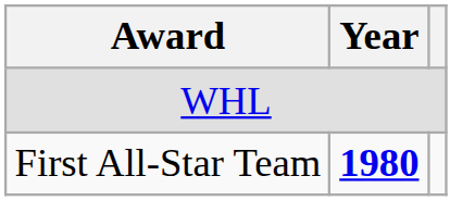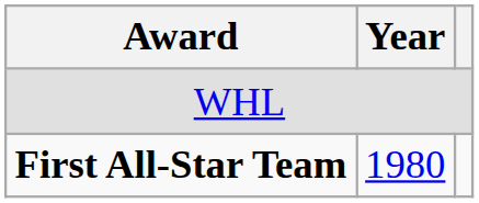First All-Star Team | Award: normal -> bold
First All-Star Team | Year: bold -> normal
